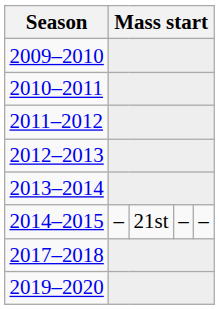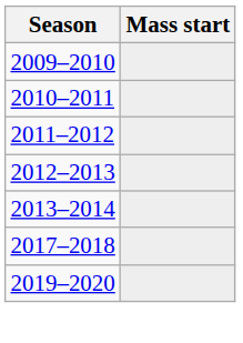- row: 2014–2015 | – | 21st | – | –
